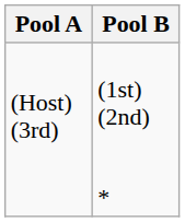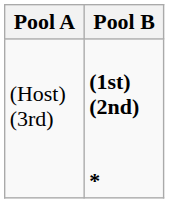(Host) (3rd) | Pool B: normal -> bold
